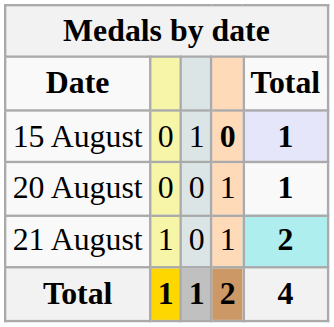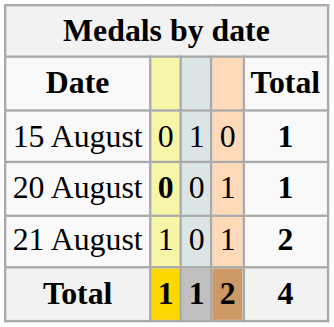15 August | column 4: bold -> normal
15 August | Total: lavender background -> no background
20 August | column 2: normal -> bold
21 August | Total: paleturquoise background -> no background
